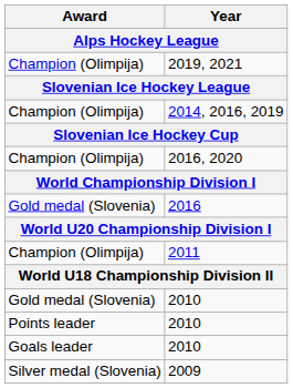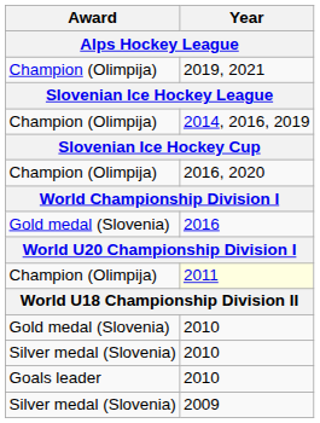row 11 | Year: no background -> lightyellow background
row 14 | Award: Points leader -> Silver medal (Slovenia)
